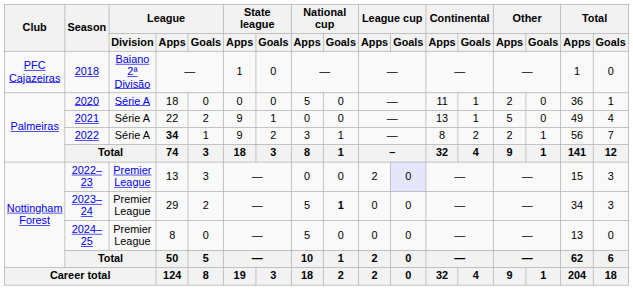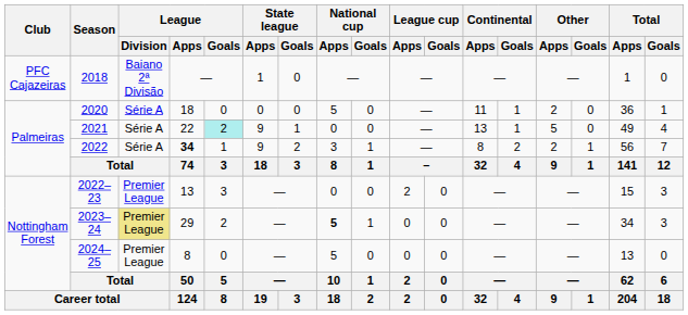2021 | League / Goals: no background -> paleturquoise background
2022–23 | League cup / Goals: lavender background -> no background
2023–24 | League / Division: no background -> khaki background
2023–24 | National cup / Apps: normal -> bold
2023–24 | National cup / Goals: bold -> normal
